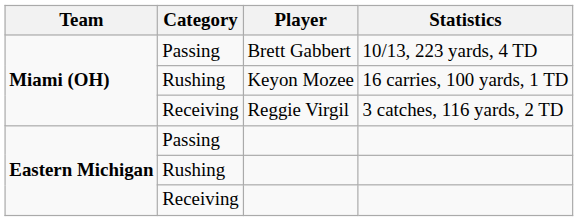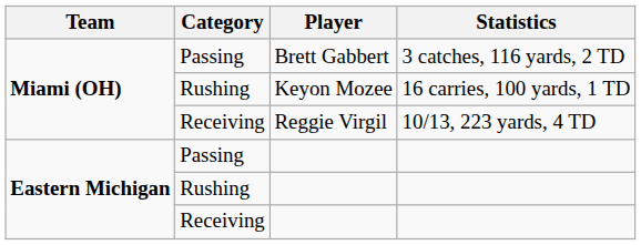Brett Gabbert | Statistics: 10/13, 223 yards, 4 TD -> 3 catches, 116 yards, 2 TD
Reggie Virgil | Statistics: 3 catches, 116 yards, 2 TD -> 10/13, 223 yards, 4 TD
